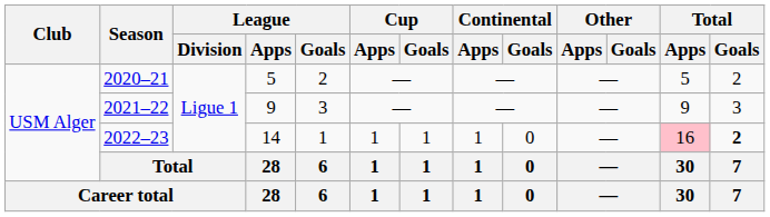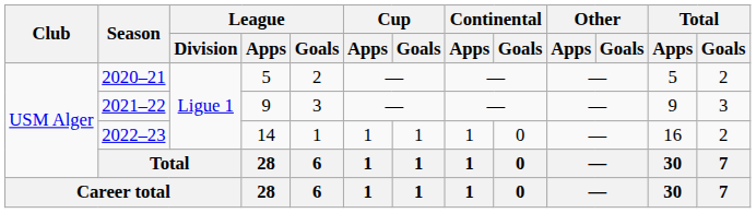2022–23 | Total / Apps: pink background -> no background
2022–23 | Total / Goals: bold -> normal
